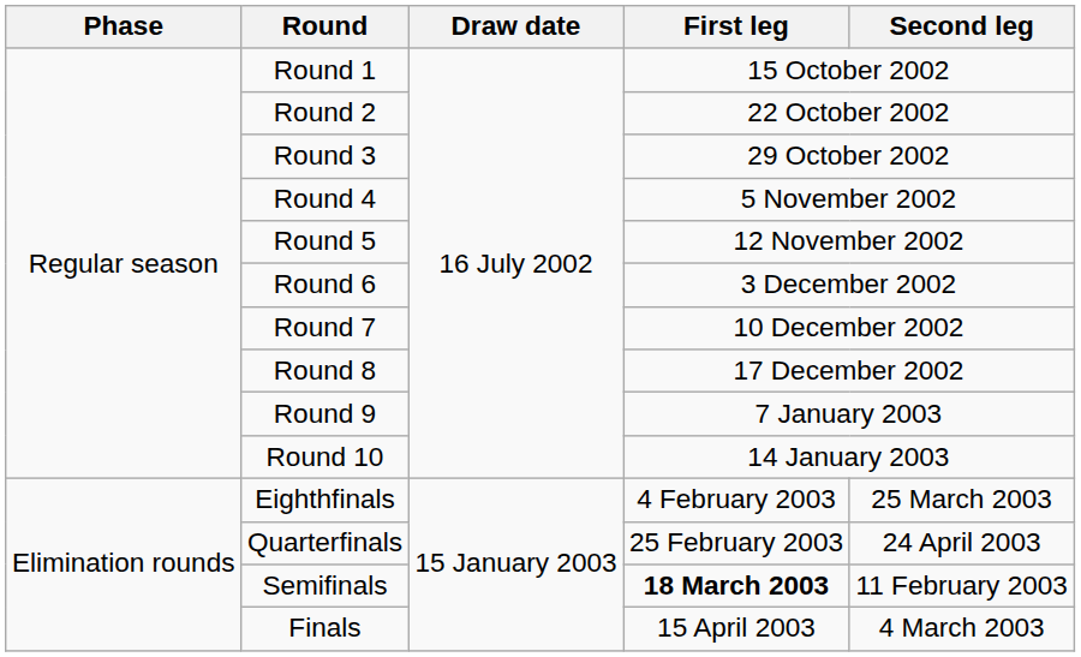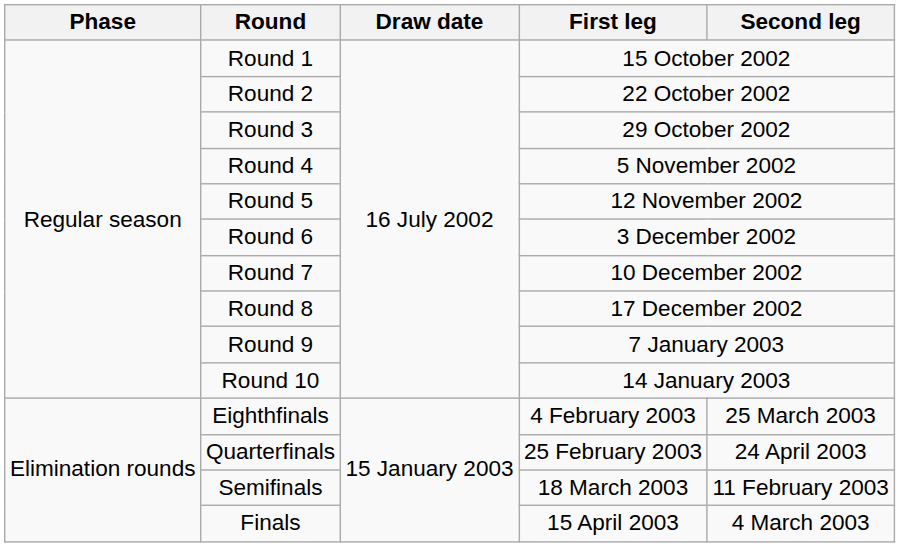Semifinals | First leg: bold -> normal
